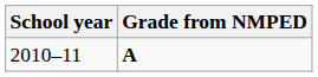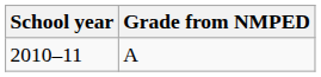2010–11 | Grade from NMPED: bold -> normal
